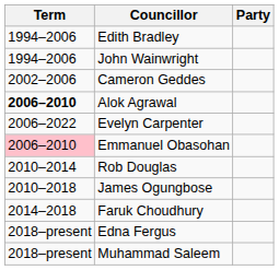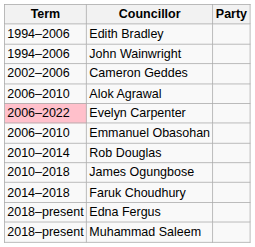Alok Agrawal | Term: bold -> normal
Evelyn Carpenter | Term: no background -> pink background
Emmanuel Obasohan | Term: pink background -> no background
